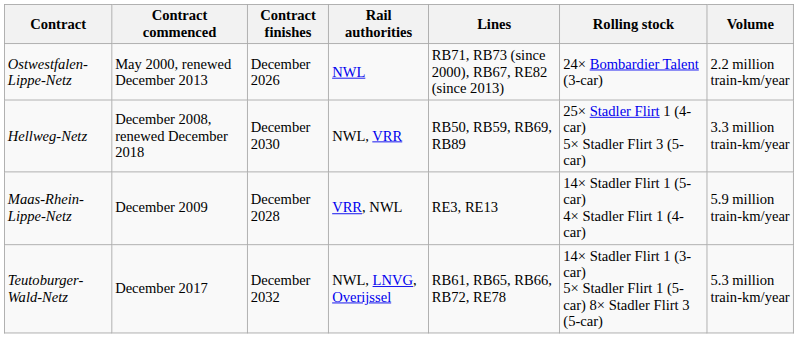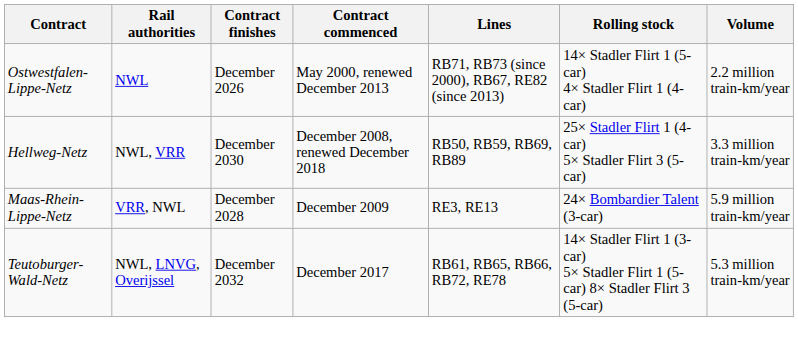columns swapped: Contract commenced <-> Rail authorities
Ostwestfalen-Lippe-Netz | Rolling stock: 24× Bombardier Talent (3-car) -> 14× Stadler Flirt 1 (5-car) 4× Stadler Flirt 1 (4-car)
Maas-Rhein-Lippe-Netz | Rolling stock: 14× Stadler Flirt 1 (5-car) 4× Stadler Flirt 1 (4-car) -> 24× Bombardier Talent (3-car)
